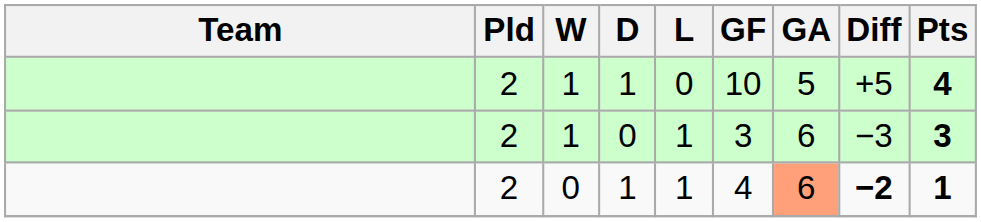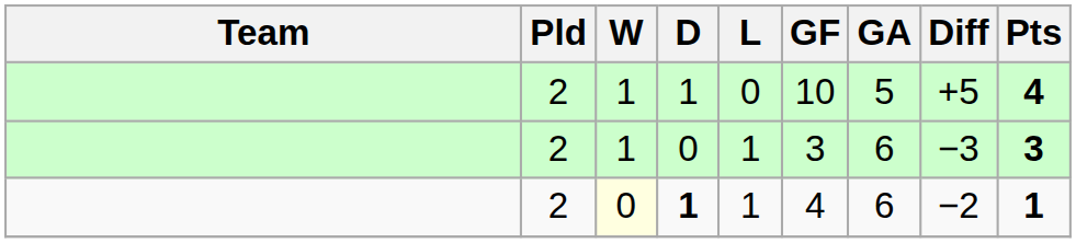row 4 | W: no background -> lightyellow background
row 4 | D: normal -> bold
row 4 | GA: lightsalmon background -> no background
row 4 | Diff: bold -> normal
